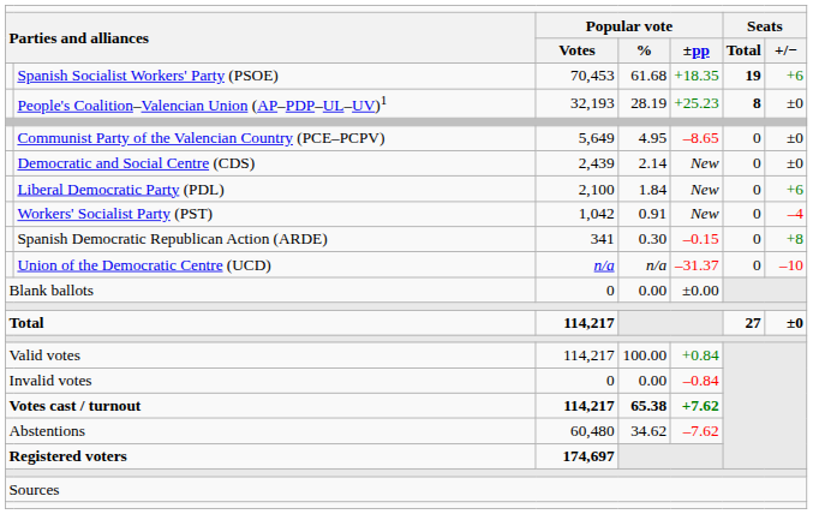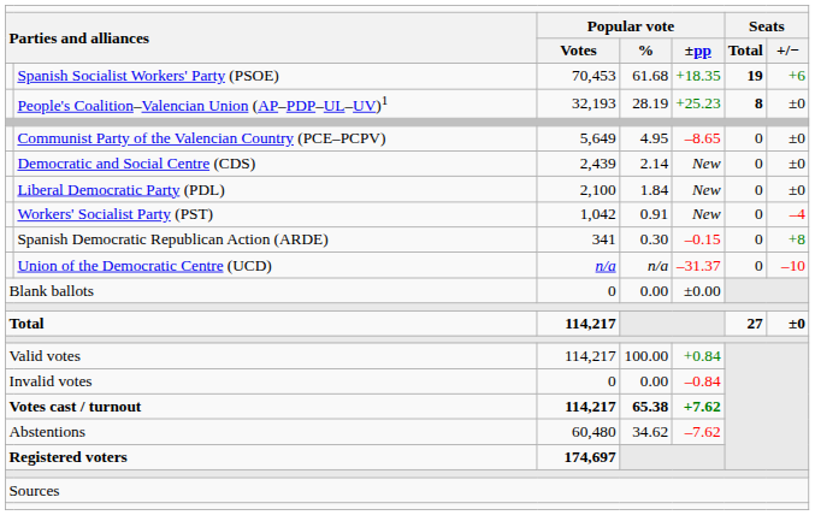Liberal Democratic Party (PDL) | column 7: +6 -> ±0
